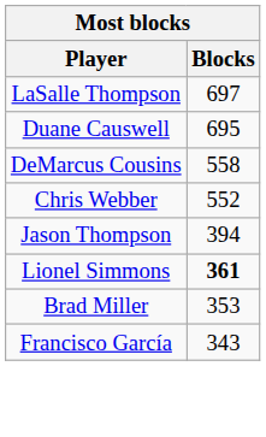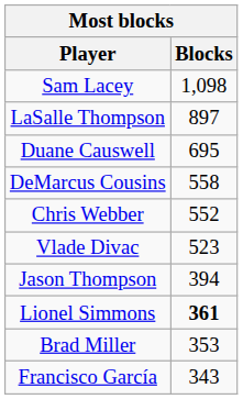+ row: Sam Lacey | 1,098
LaSalle Thompson | Blocks: 697 -> 897
+ row: Vlade Divac | 523
